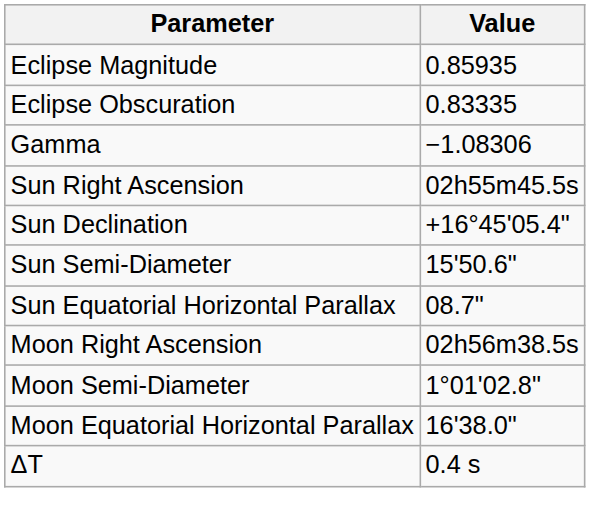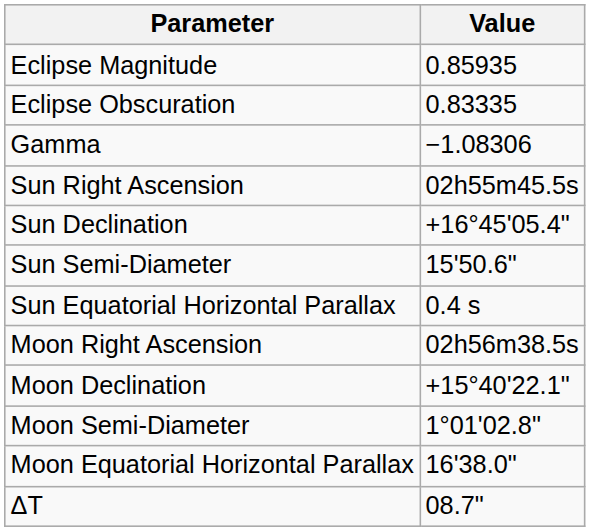Sun Equatorial Horizontal Parallax | Value: 08.7" -> 0.4 s
+ row: Moon Declination | +15°40'22.1"
ΔT | Value: 0.4 s -> 08.7"
